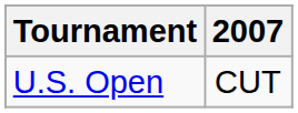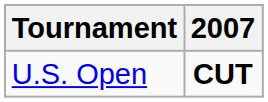U.S. Open | 2007: normal -> bold
